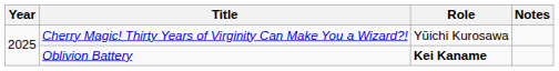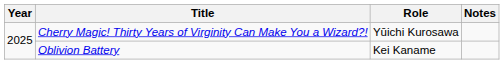Oblivion Battery | Role: bold -> normal
